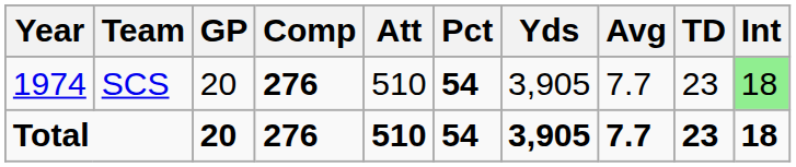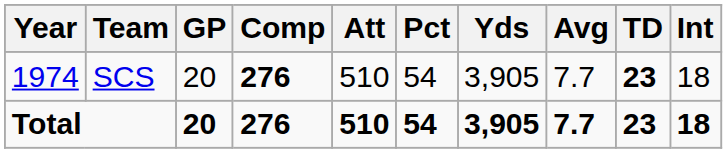1974 | Pct: bold -> normal
1974 | TD: normal -> bold
1974 | Int: lightgreen background -> no background
